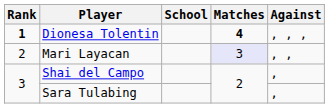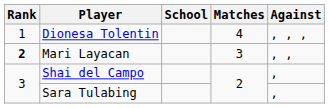Dionesa Tolentin | Rank: bold -> normal
Dionesa Tolentin | Matches: bold -> normal
Mari Layacan | Rank: normal -> bold
Mari Layacan | Matches: lavender background -> no background
